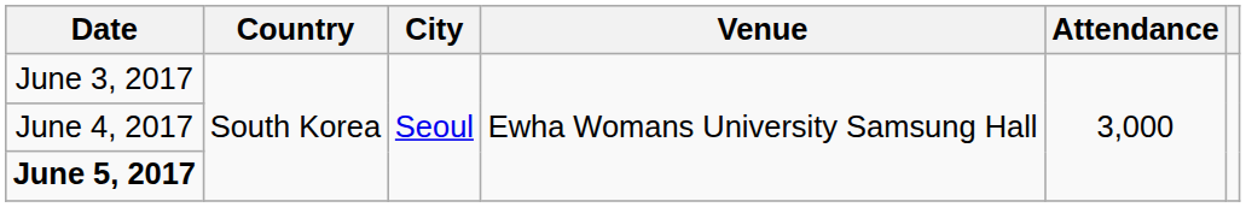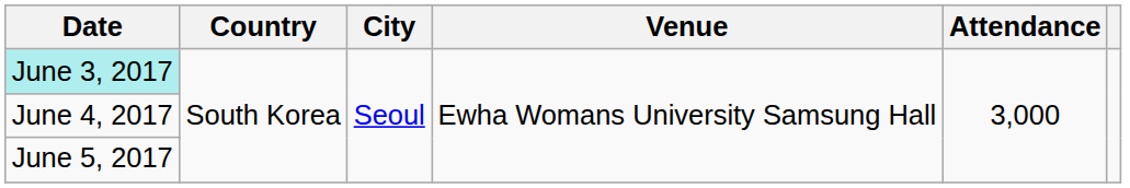June 3, 2017 | Date: no background -> paleturquoise background
June 5, 2017 | Date: bold -> normal
